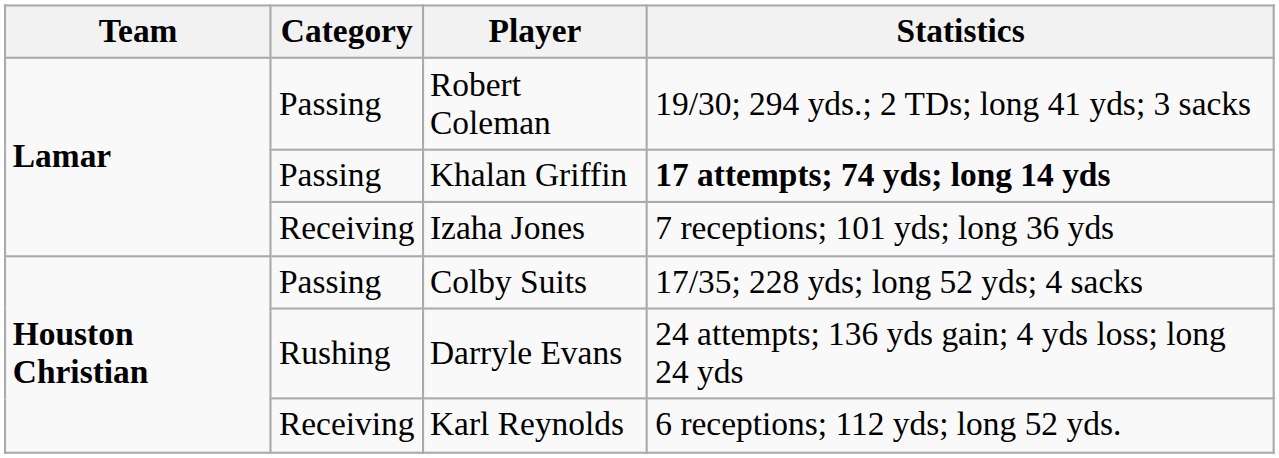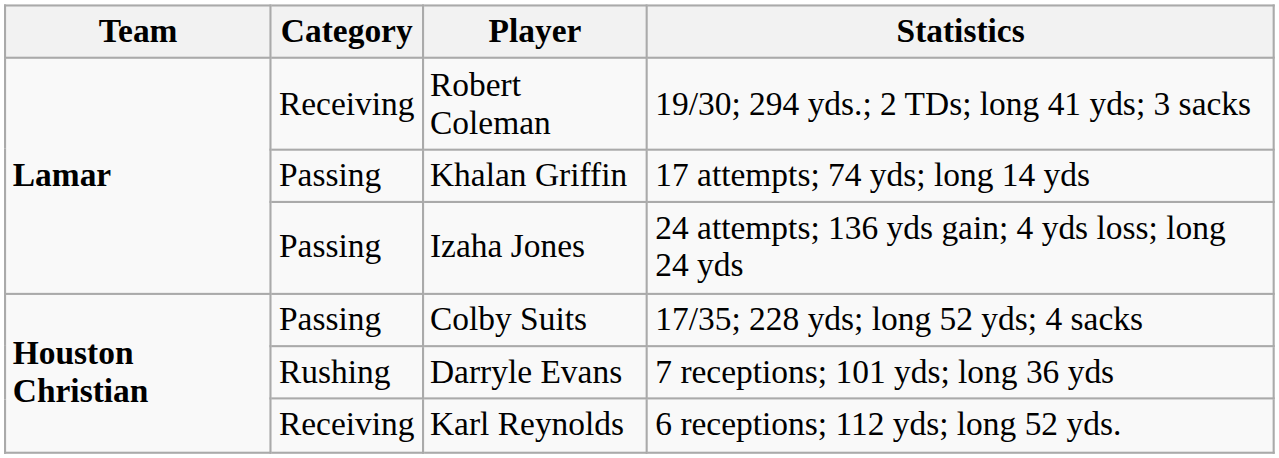Robert Coleman | Category: Passing -> Receiving
Khalan Griffin | Statistics: bold -> normal
Izaha Jones | Category: Receiving -> Passing
Izaha Jones | Statistics: 7 receptions; 101 yds; long 36 yds -> 24 attempts; 136 yds gain; 4 yds loss; long 24 yds
Darryle Evans | Statistics: 24 attempts; 136 yds gain; 4 yds loss; long 24 yds -> 7 receptions; 101 yds; long 36 yds
